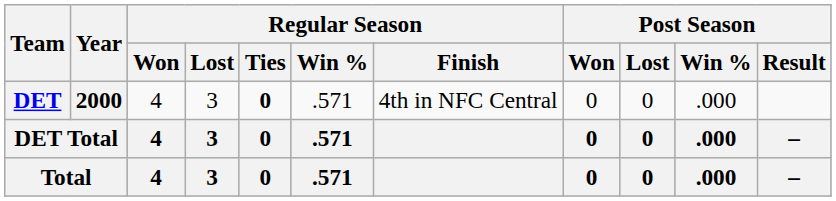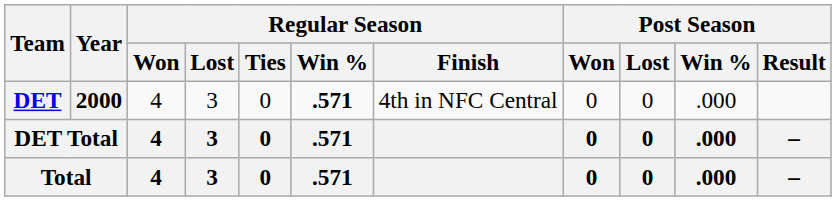DET | Regular Season / Ties: bold -> normal
DET | Regular Season / Win %: normal -> bold
